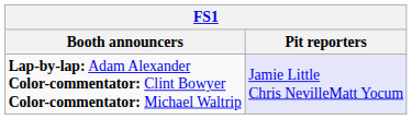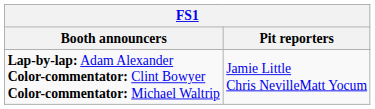row 3 | Pit reporters: lavender background -> no background
